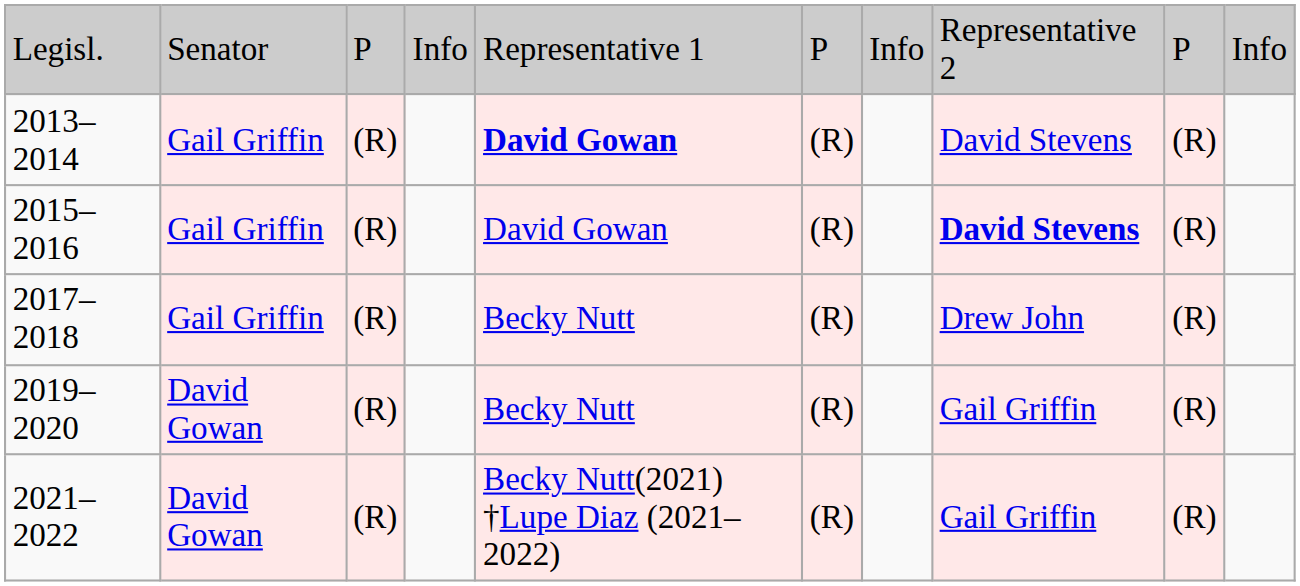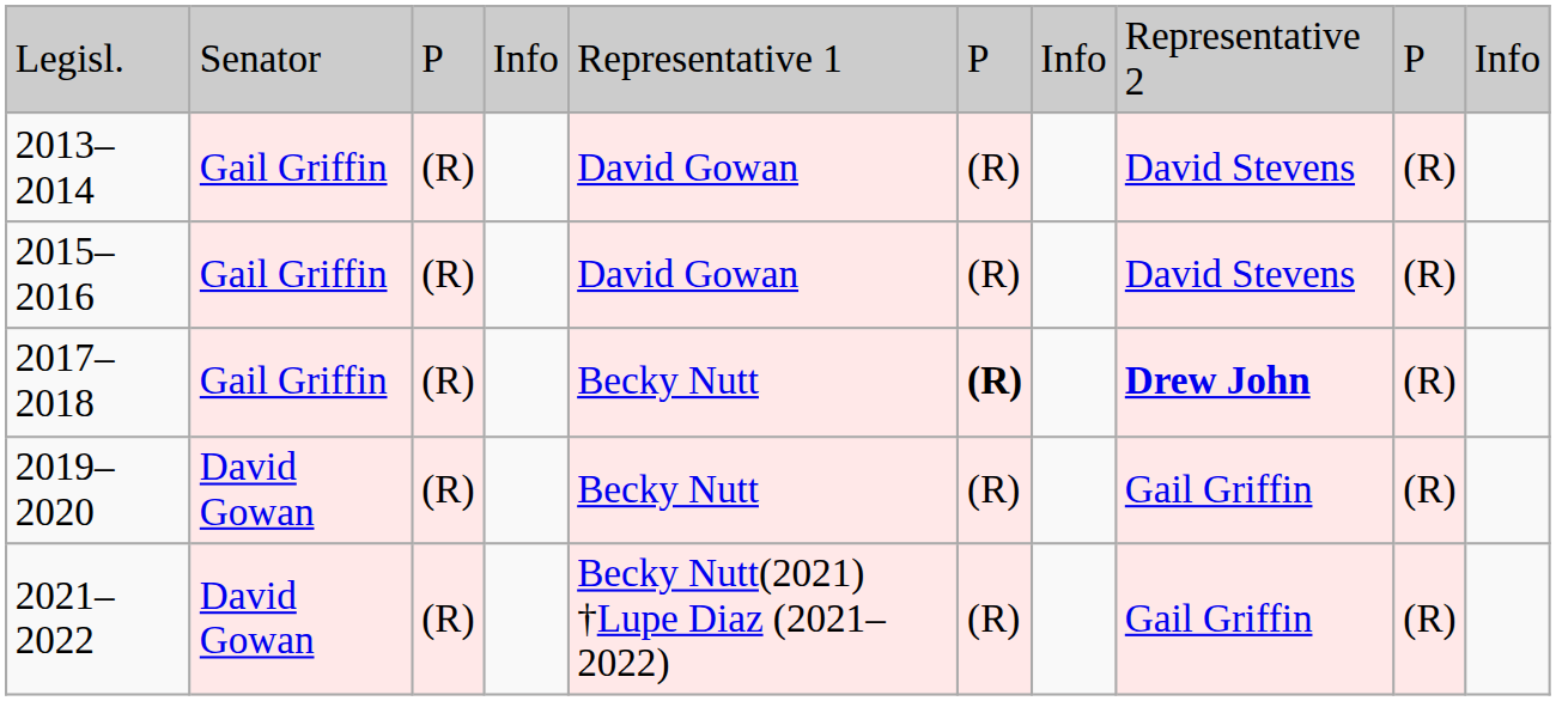2013–2014 | column 5: bold -> normal
2015–2016 | column 8: bold -> normal
2017–2018 | column 6: normal -> bold
2017–2018 | column 8: normal -> bold
